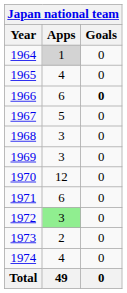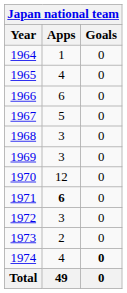1964 | Apps: lightgrey background -> no background
1966 | Goals: bold -> normal
1971 | Apps: normal -> bold
1972 | Apps: lightgreen background -> no background
1974 | Goals: normal -> bold
